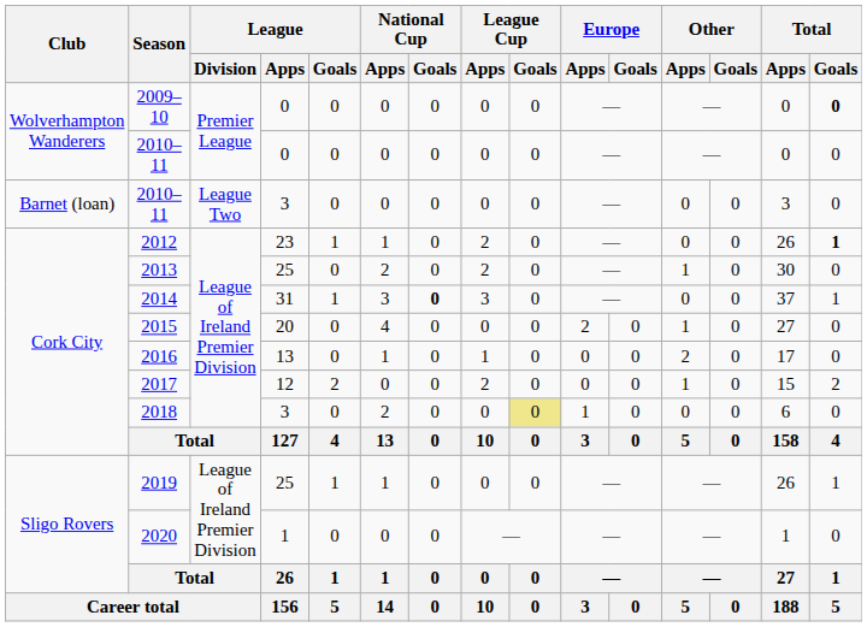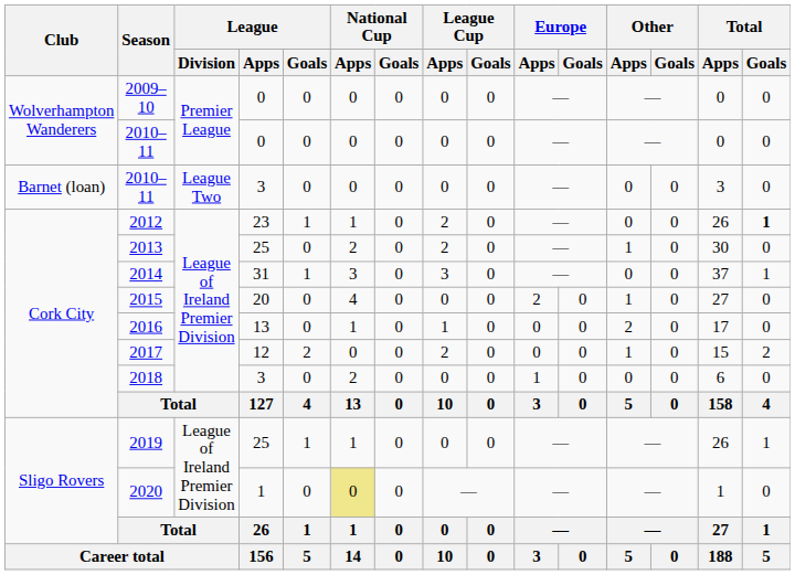2009–10 | Total / Goals: bold -> normal
2014 | National Cup / Goals: bold -> normal
2018 | League Cup / Goals: khaki background -> no background
2020 | National Cup / Apps: no background -> khaki background
